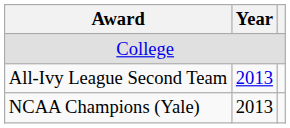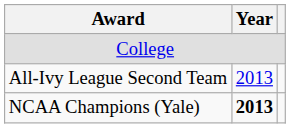NCAA Champions (Yale) | Year: normal -> bold
